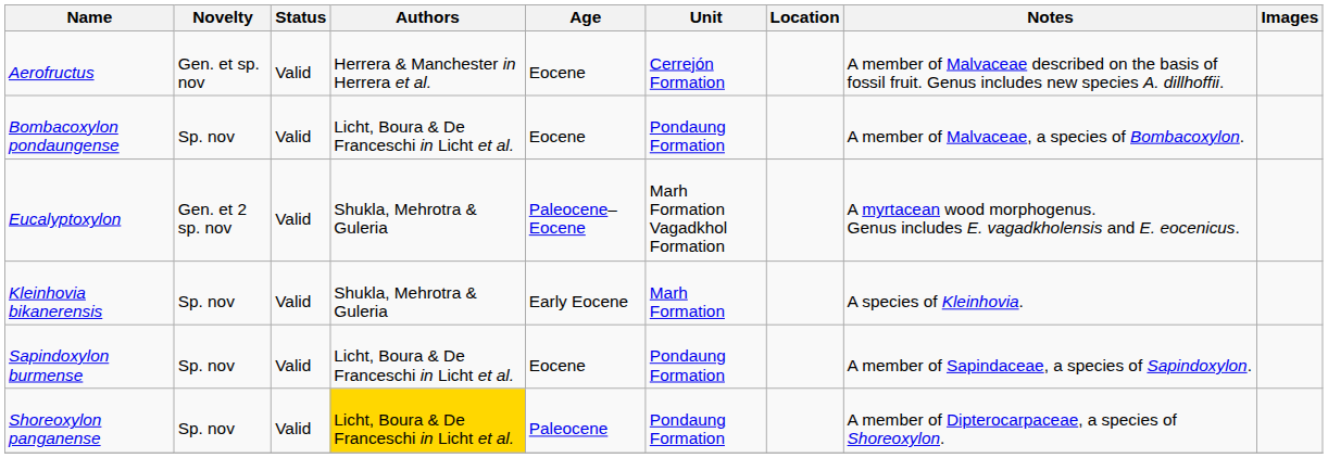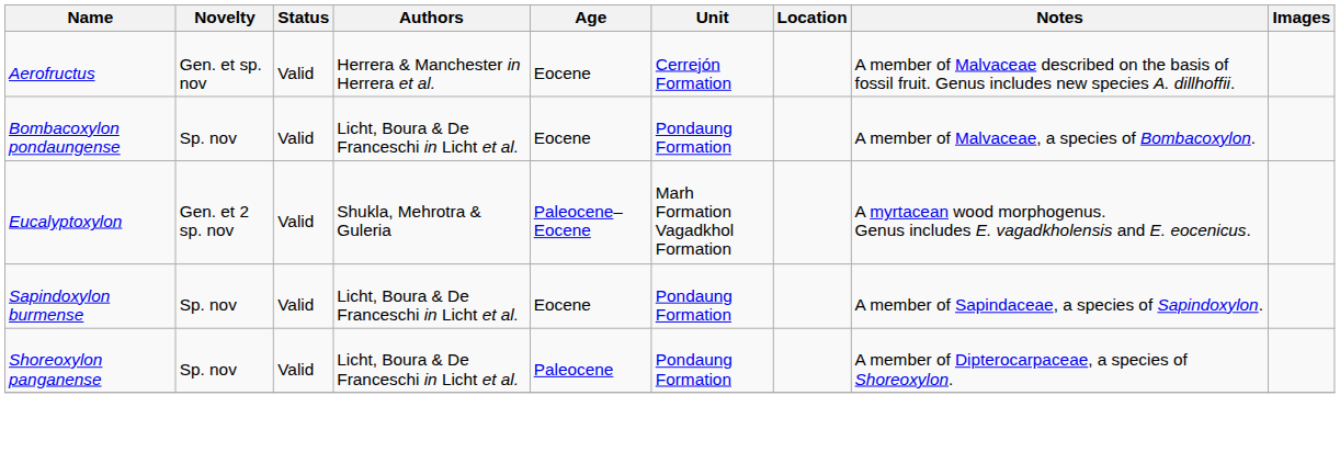- row: Kleinhovia bikanerensis | Sp. nov | Valid | Shukla, Mehrotra & Guleria | Early Eocene | Marh Formation | A species of Kleinhovia.
Shoreoxylon panganense | Authors: gold background -> no background
